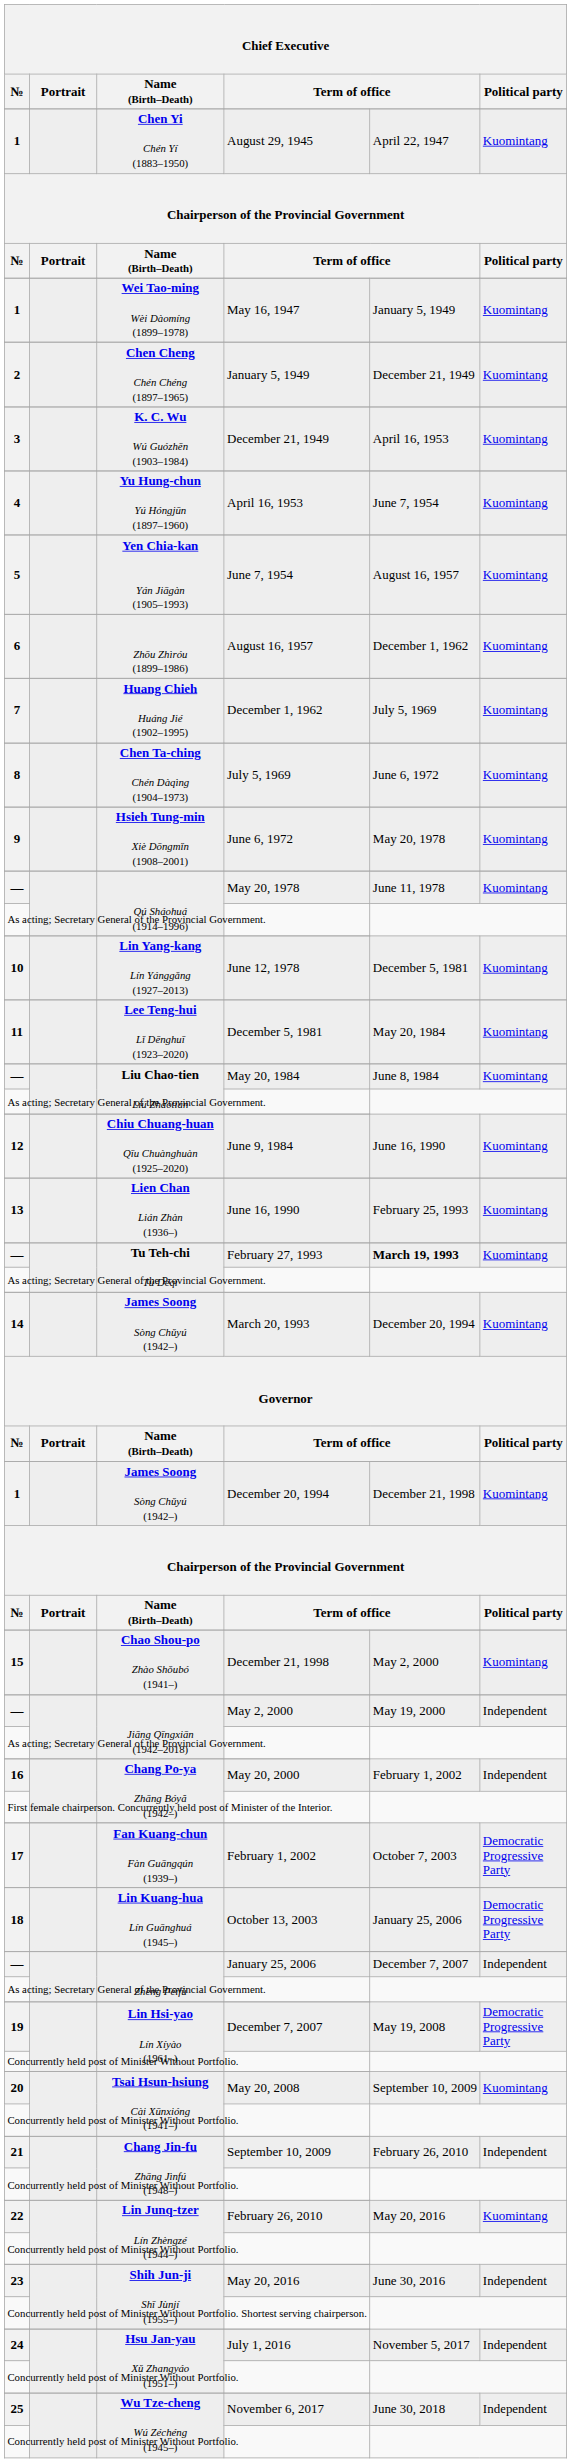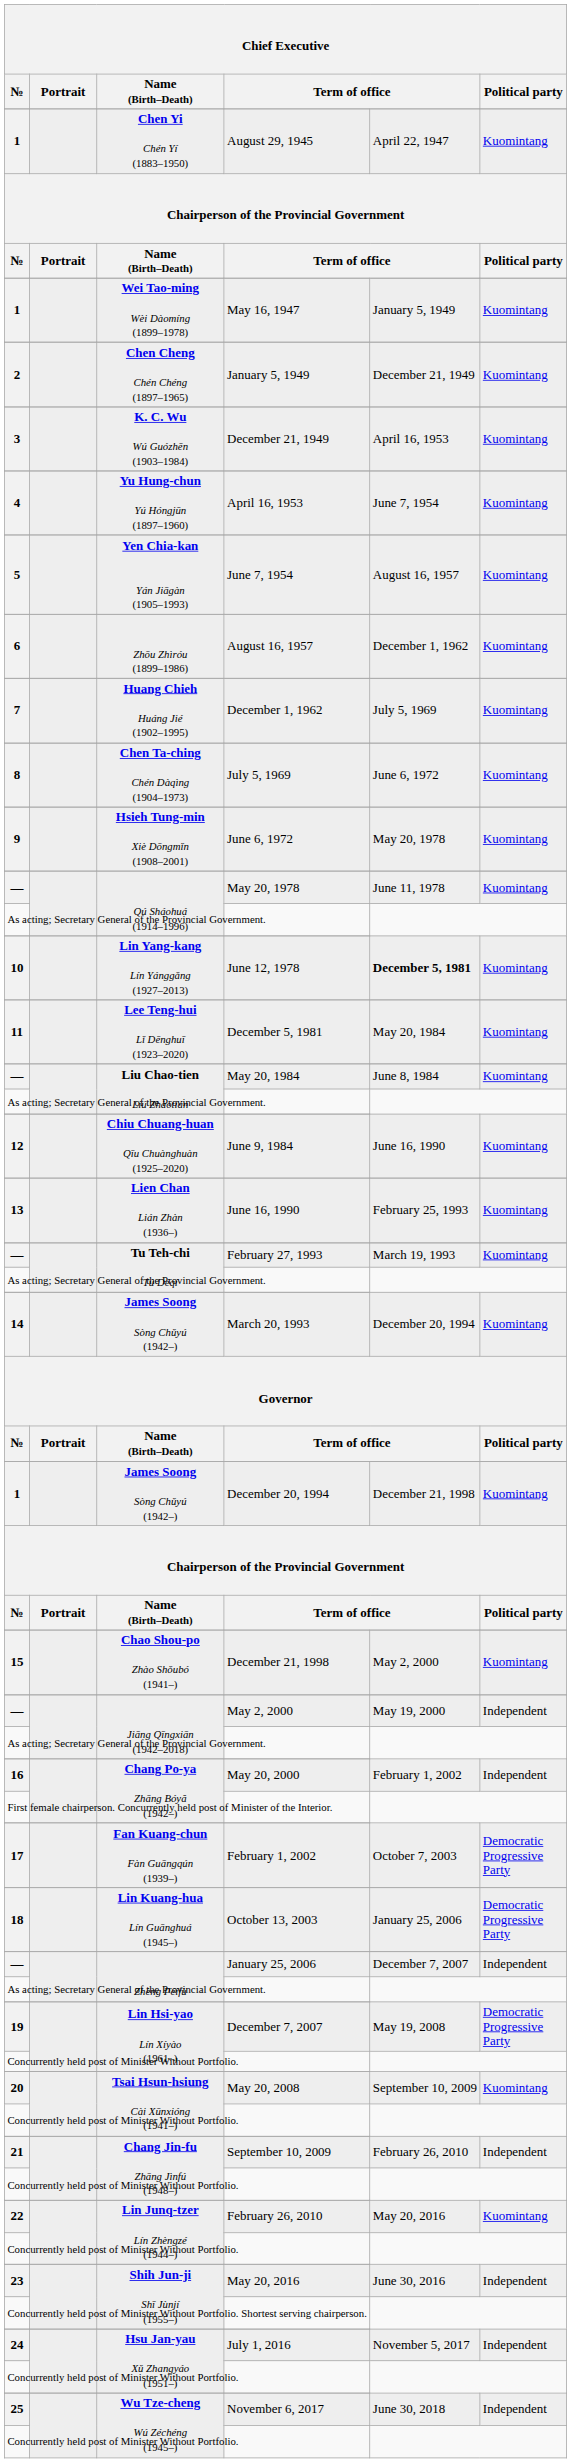June 12, 1978 | column 5: normal -> bold
February 27, 1993 | column 5: bold -> normal
